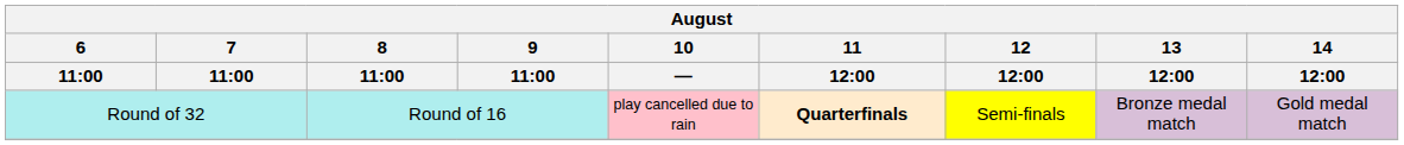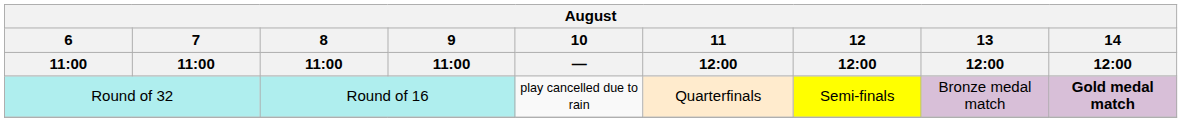Round of 32 | 10 / —: pink background -> no background
Round of 32 | 11 / 12:00: bold -> normal
Round of 32 | 14 / 12:00: normal -> bold
